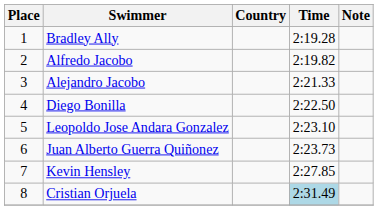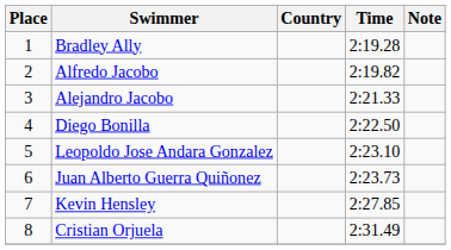Cristian Orjuela | Time: lightblue background -> no background
